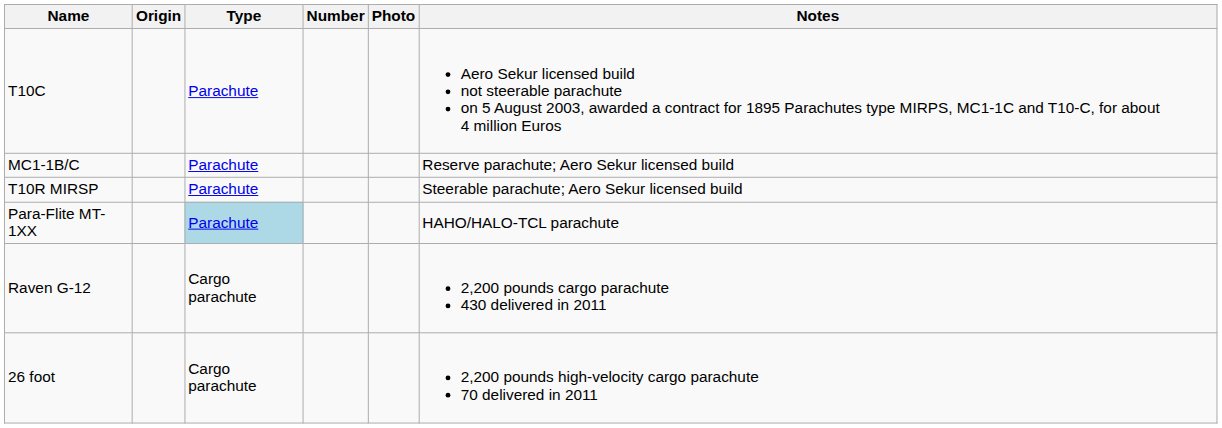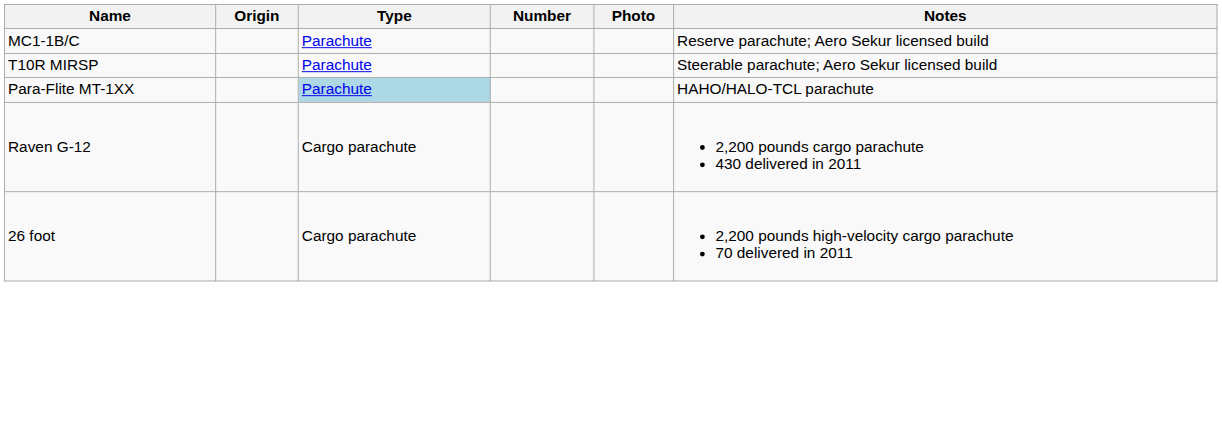- row: T10C | Parachute | Aero Sekur licensed build not steerable parachute on 5 August 2003, awarded a contract for 1895 Parachutes type MIRPS, MC1-1C and T10-C, for about 4 million Euros
